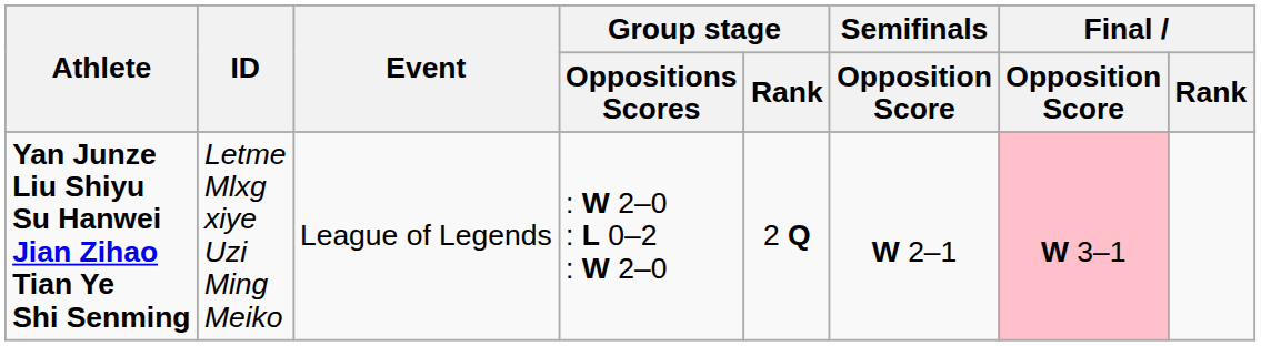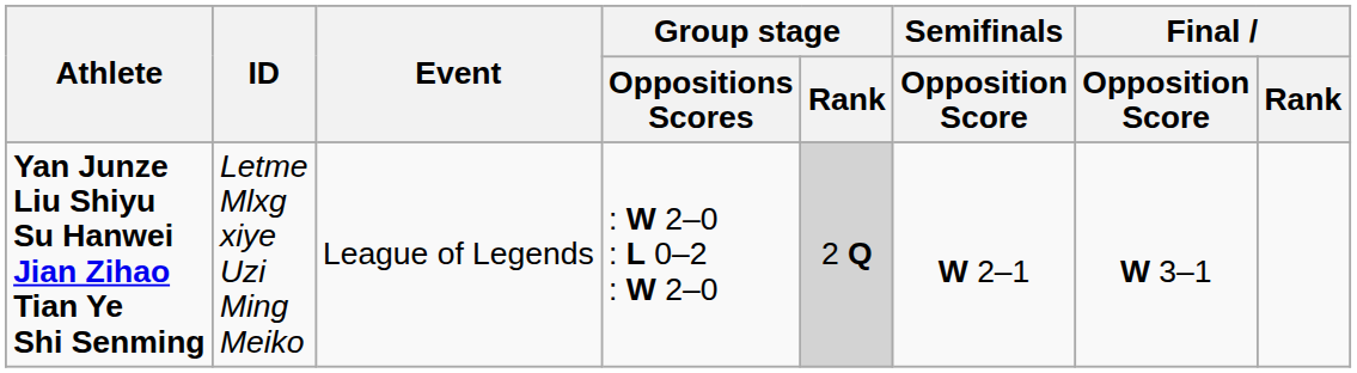Yan Junze Liu Shiyu Su Hanwei Jian Zihao Tian Ye Shi Senming | Group stage / Rank: no background -> lightgrey background
Yan Junze Liu Shiyu Su Hanwei Jian Zihao Tian Ye Shi Senming | Final / Opposition Score: pink background -> no background
